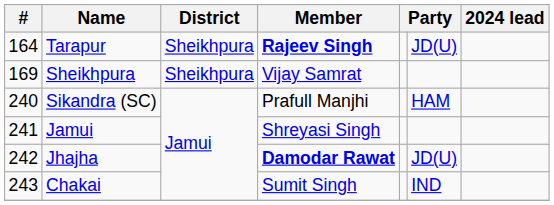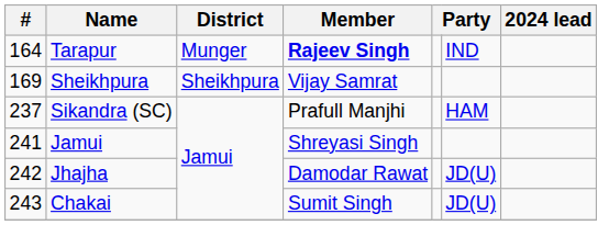Tarapur | District: Sheikhpura -> Munger
Tarapur | column 6: JD(U) -> IND
Sikandra (SC) | #: 240 -> 237
Jhajha | Member: bold -> normal
Chakai | column 6: IND -> JD(U)
